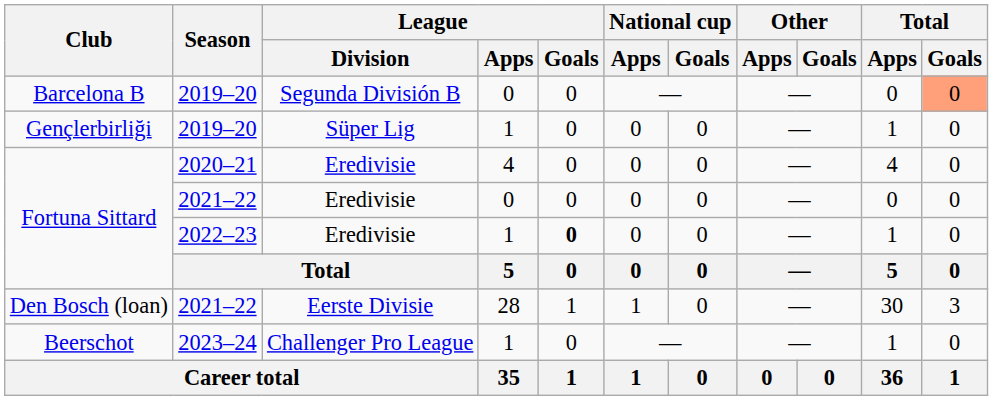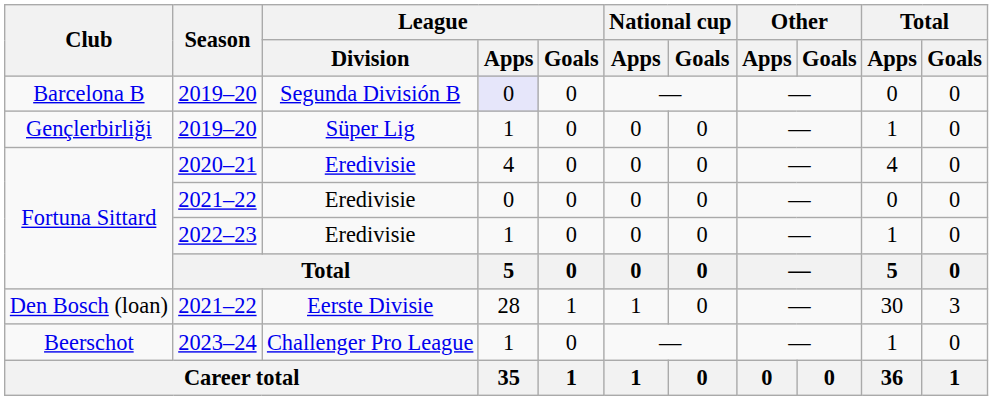Barcelona B | League / Apps: no background -> lavender background
Barcelona B | Total / Goals: lightsalmon background -> no background
Fortuna Sittard / 2022–23 | League / Goals: bold -> normal
